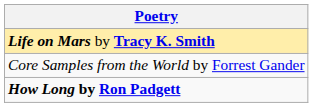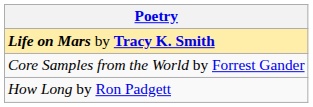row 4 | column 1: bold -> normal
